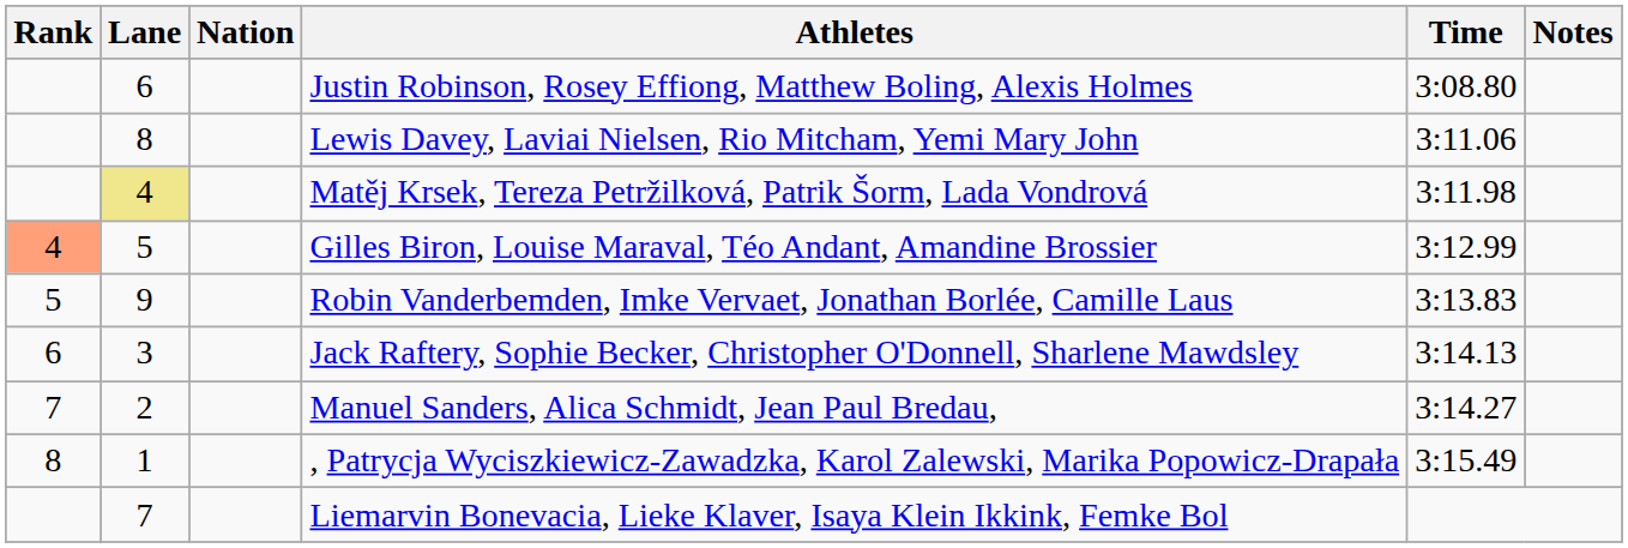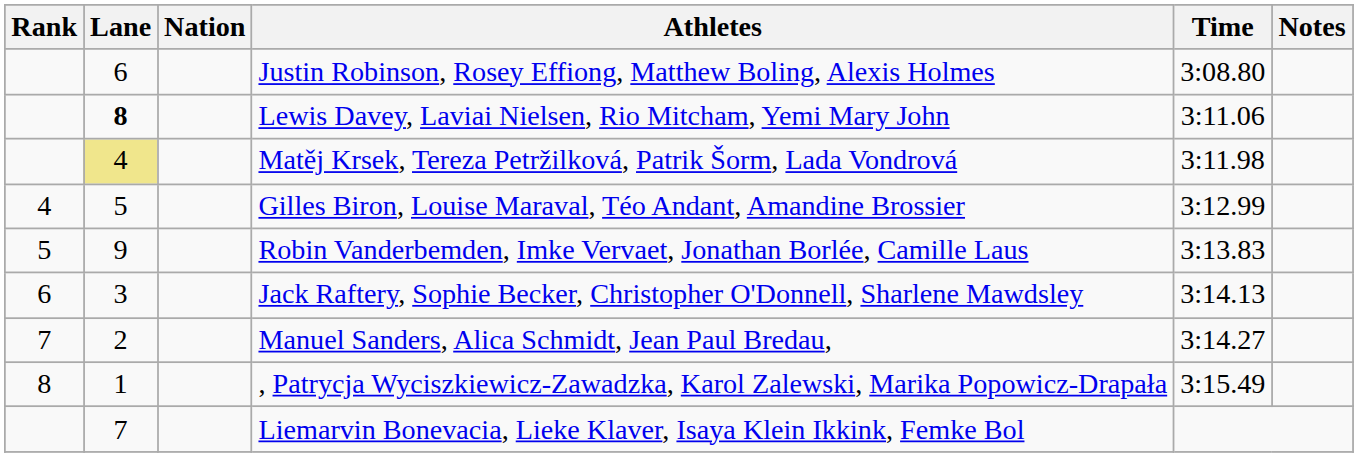Lewis Davey, Laviai Nielsen, Rio Mitcham, Yemi Mary John | Lane: normal -> bold
Gilles Biron, Louise Maraval, Téo Andant, Amandine Brossier | Rank: lightsalmon background -> no background
